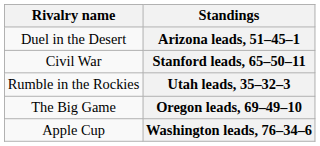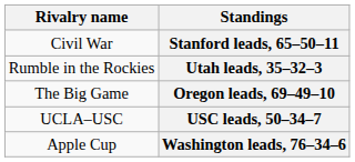- row: Duel in the Desert | Arizona leads, 51–45–1
+ row: UCLA–USC | USC leads, 50–34–7
